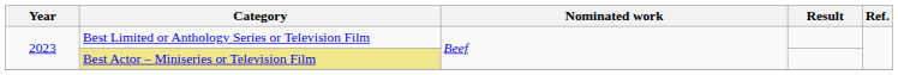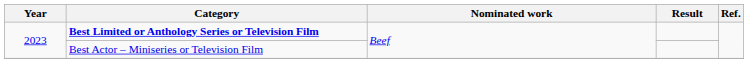Best Limited or Anthology Series or Television Film | Category: normal -> bold
Best Actor – Miniseries or Television Film | Category: khaki background -> no background
